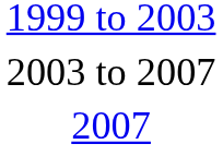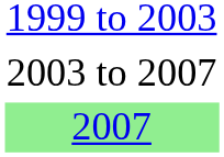row 3 | column 1: no background -> lightgreen background
